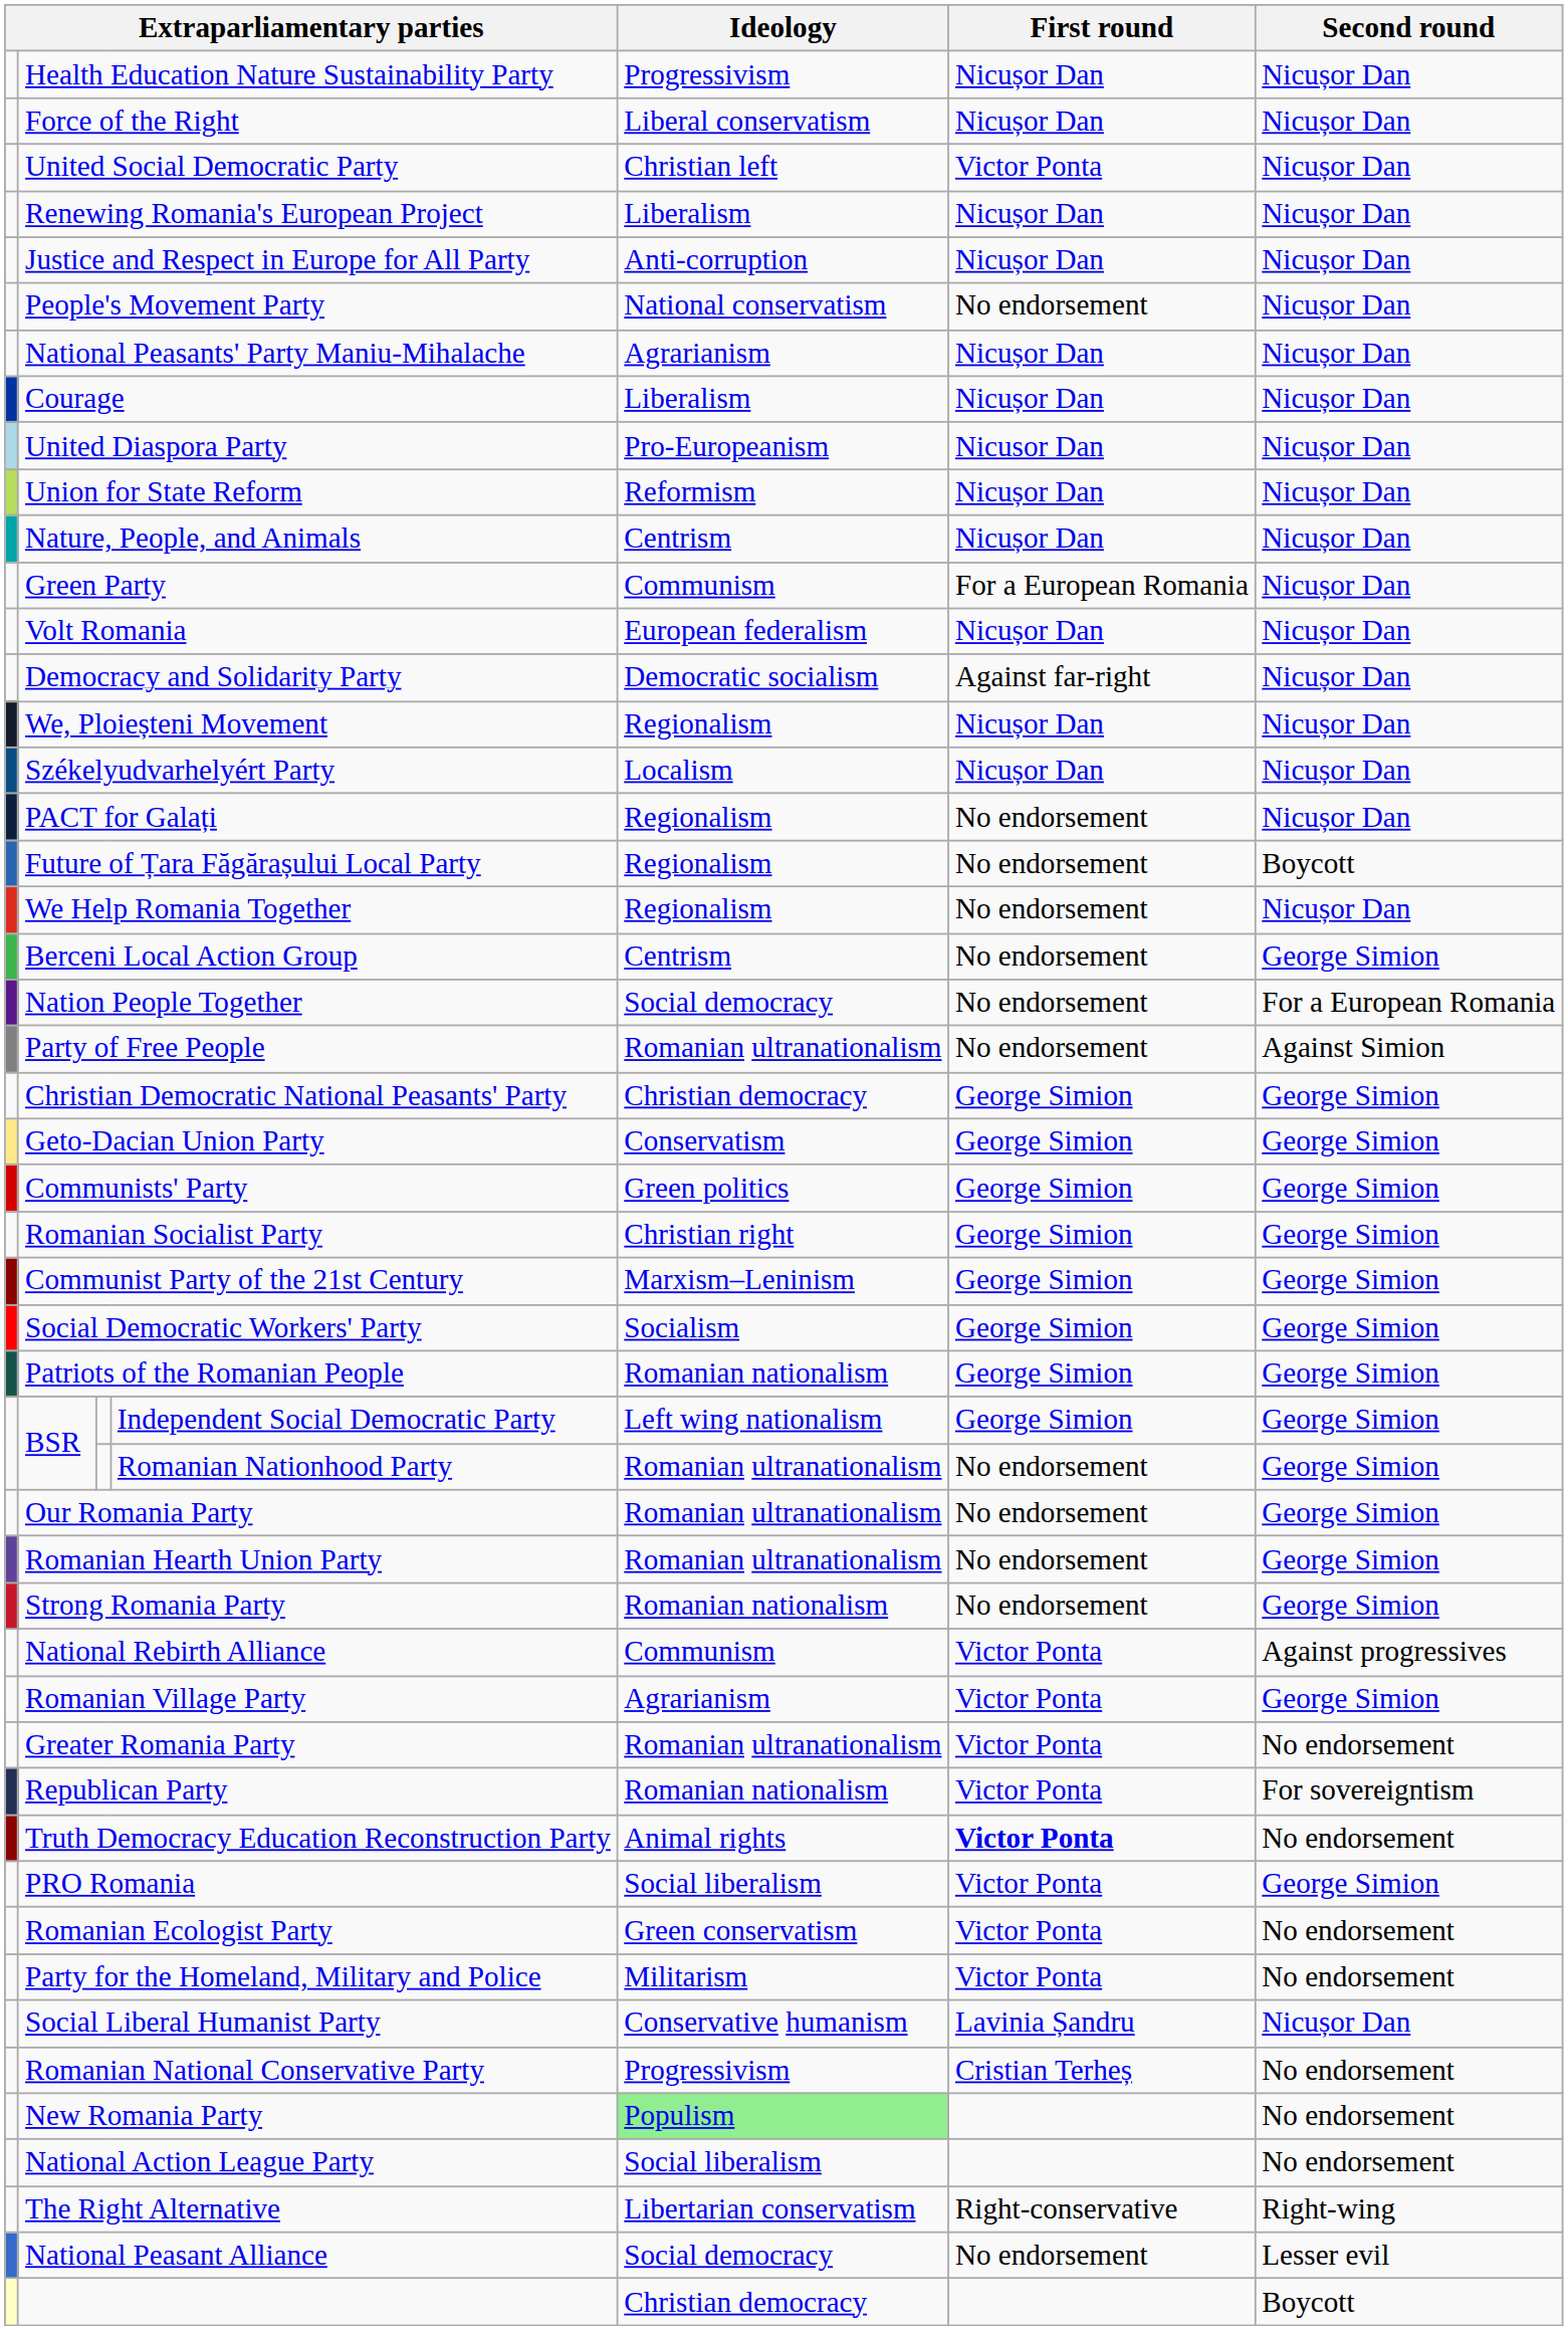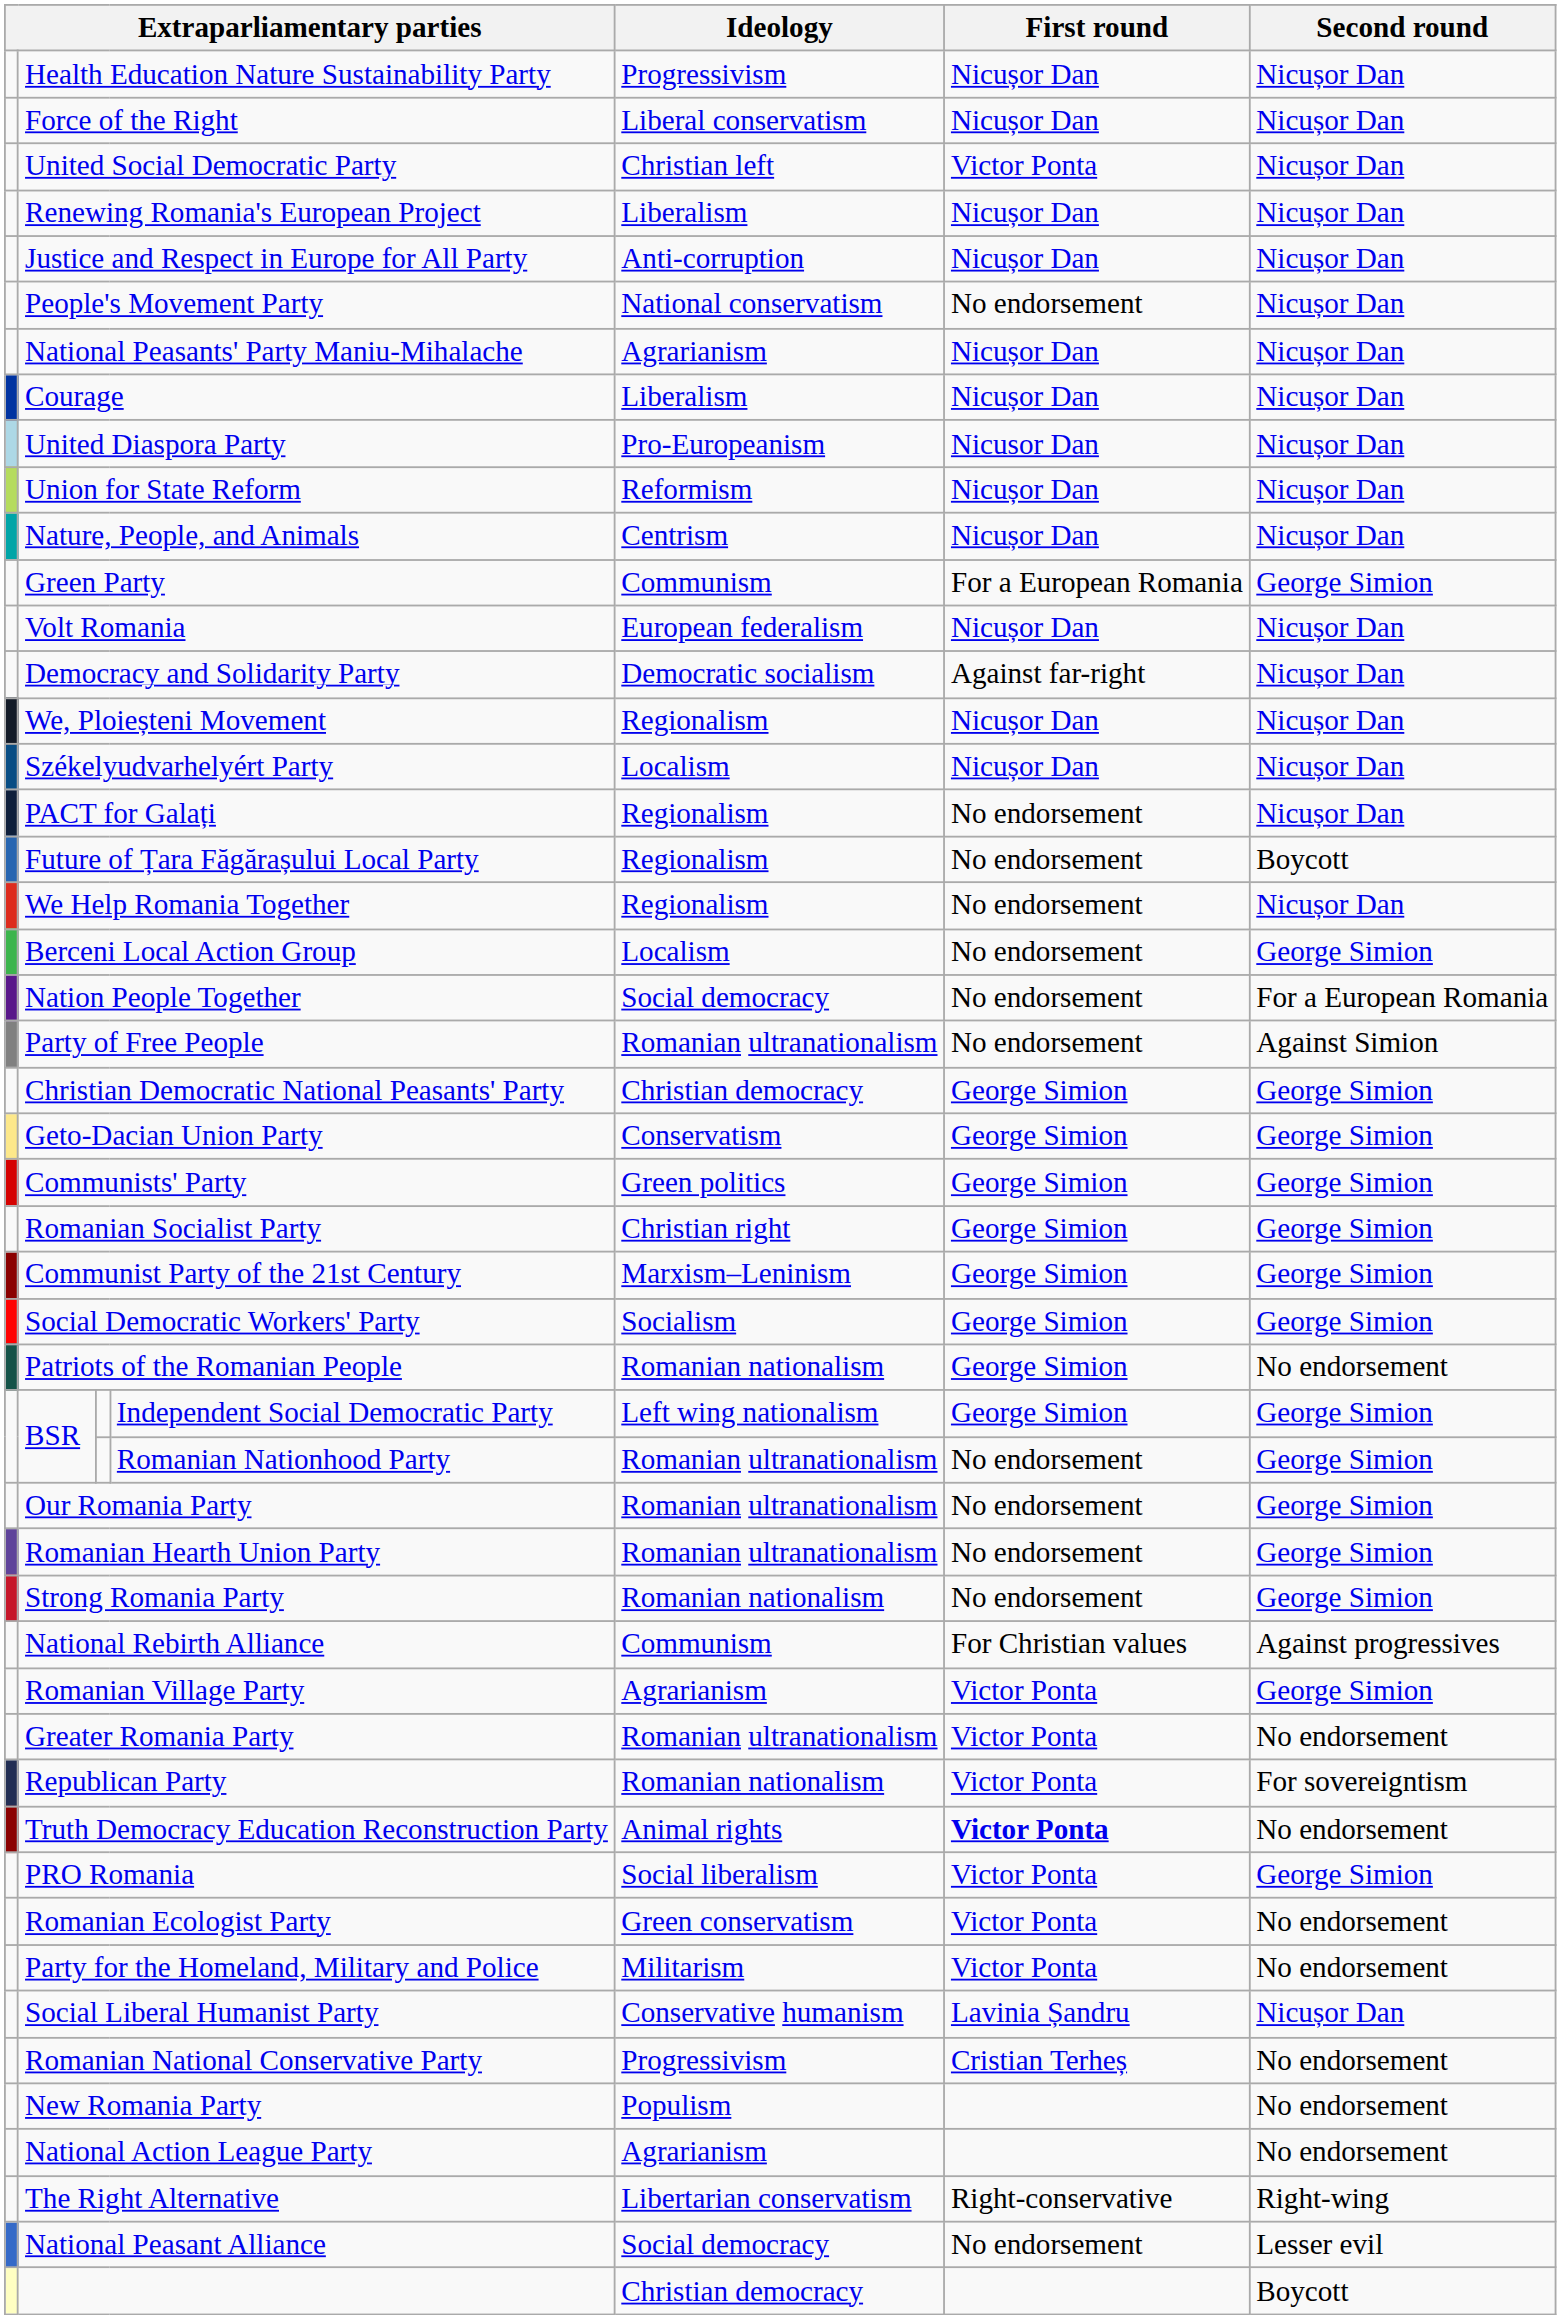Green Party | Second round: Nicușor Dan -> George Simion
Berceni Local Action Group | Ideology: Centrism -> Localism
Patriots of the Romanian People | Second round: George Simion -> No endorsement
National Rebirth Alliance | First round: Victor Ponta -> For Christian values
New Romania Party | Ideology: lightgreen background -> no background
National Action League Party | Ideology: Social liberalism -> Agrarianism
